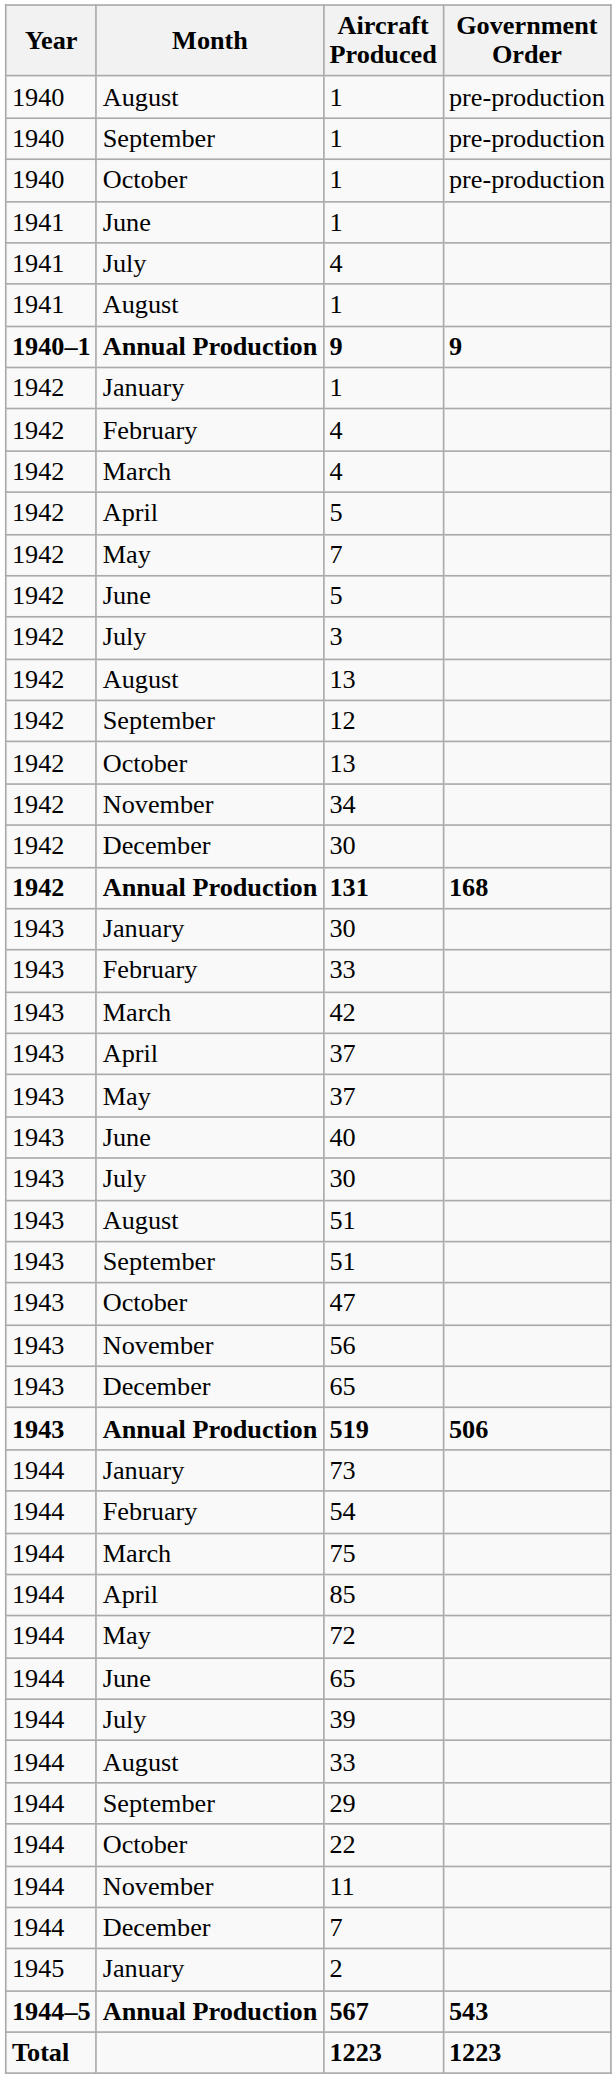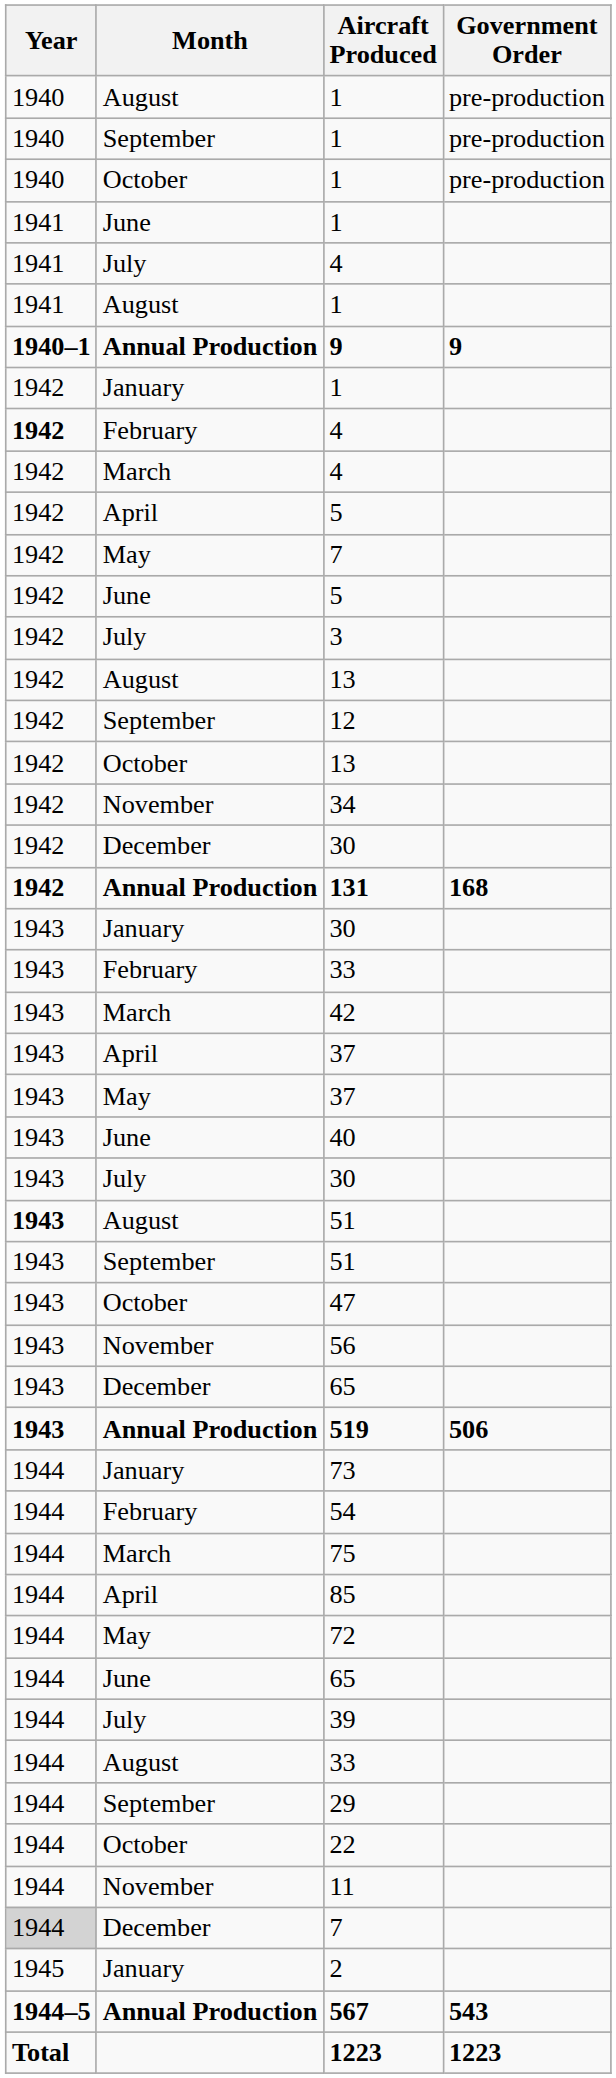February / 4 | Year: normal -> bold
August / 51 | Year: normal -> bold
December / 7 | Year: no background -> lightgrey background
